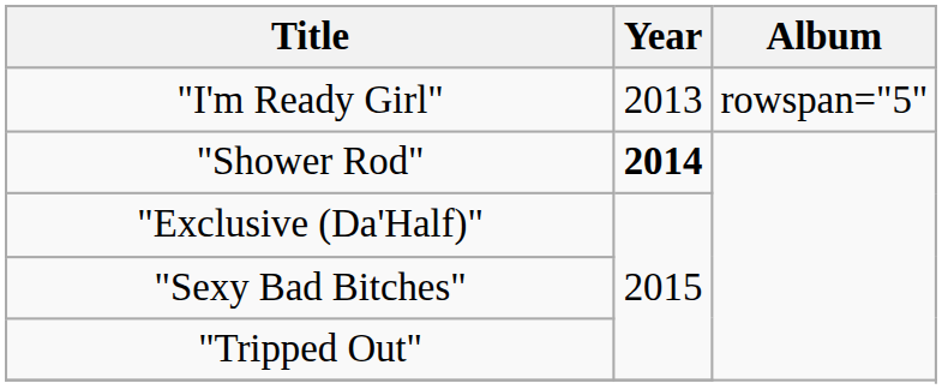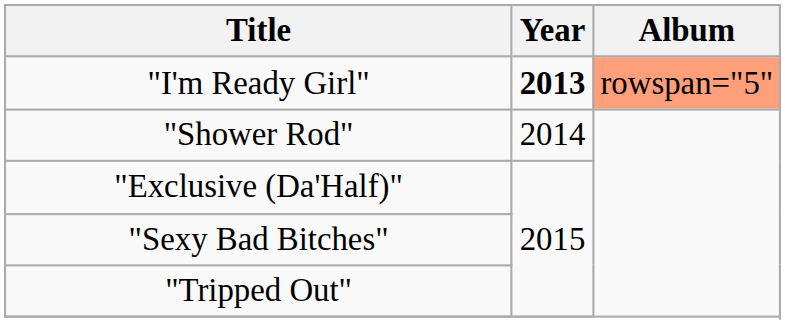"I'm Ready Girl" | Year: normal -> bold
"I'm Ready Girl" | Album: no background -> lightsalmon background
"Shower Rod" | Year: bold -> normal
